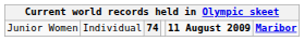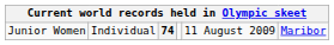74 | column 5: bold -> normal
74 | column 6: bold -> normal
